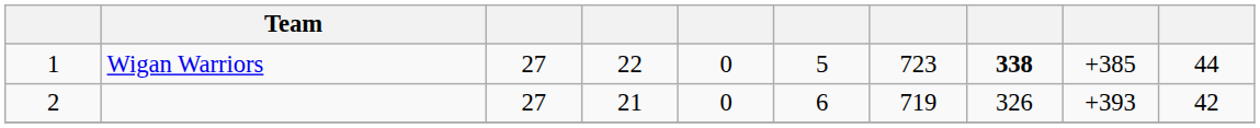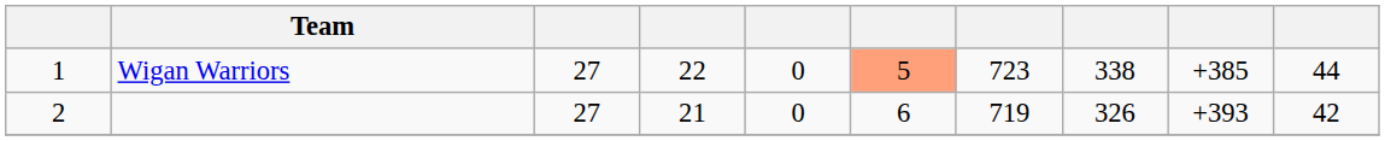Wigan Warriors | column 6: no background -> lightsalmon background
Wigan Warriors | column 8: bold -> normal
